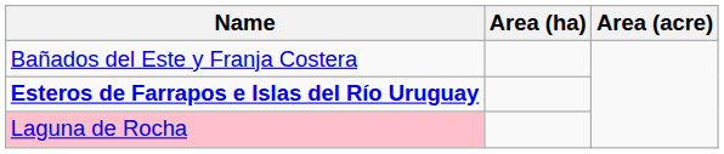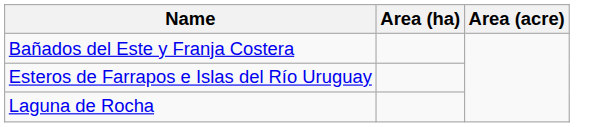Esteros de Farrapos e Islas del Río Uruguay | Name: bold -> normal
Laguna de Rocha | Name: pink background -> no background
